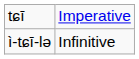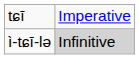ì-tɕī-lə | column 2: no background -> lightgrey background
